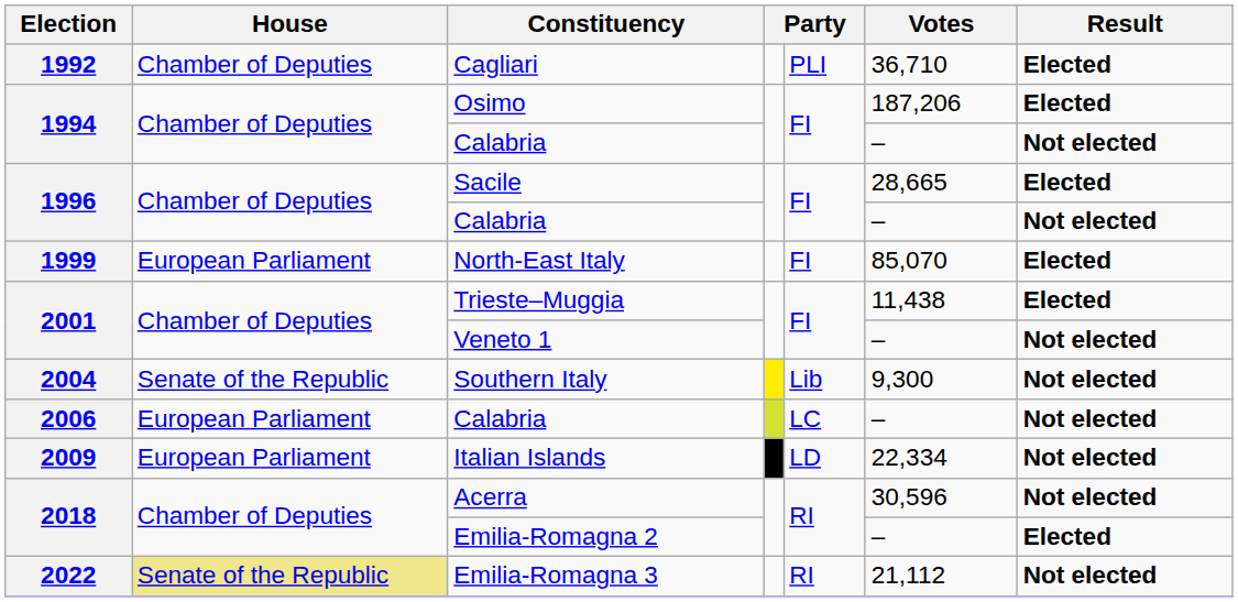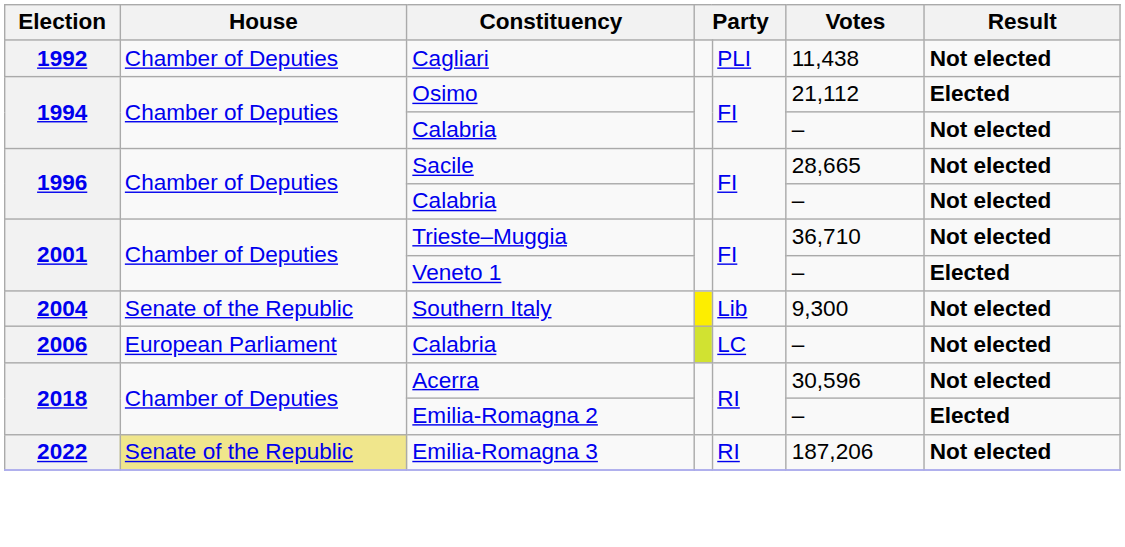Cagliari | Votes: 36,710 -> 11,438
Cagliari | Result: Elected -> Not elected
Osimo | Votes: 187,206 -> 21,112
Sacile | Result: Elected -> Not elected
- row: 1999 | European Parliament | North-East Italy | FI | 85,070 | Elected
Trieste–Muggia | Votes: 11,438 -> 36,710
Trieste–Muggia | Result: Elected -> Not elected
Veneto 1 | Result: Not elected -> Elected
- row: 2009 | European Parliament | Italian Islands | LD | 22,334 | Not elected
Emilia-Romagna 3 | Votes: 21,112 -> 187,206
